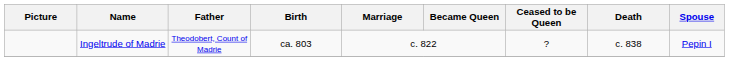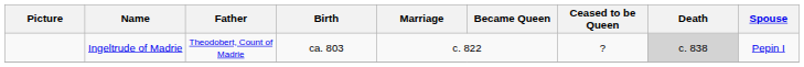Ingeltrude of Madrie | Death: no background -> lightgrey background
